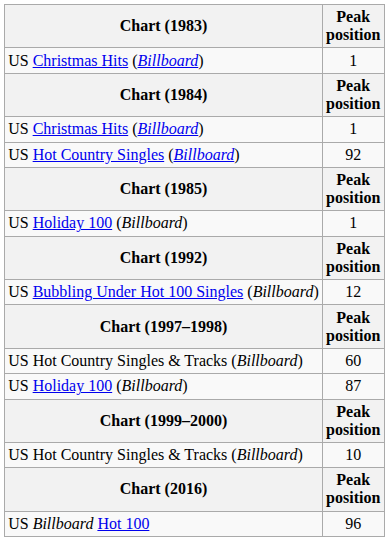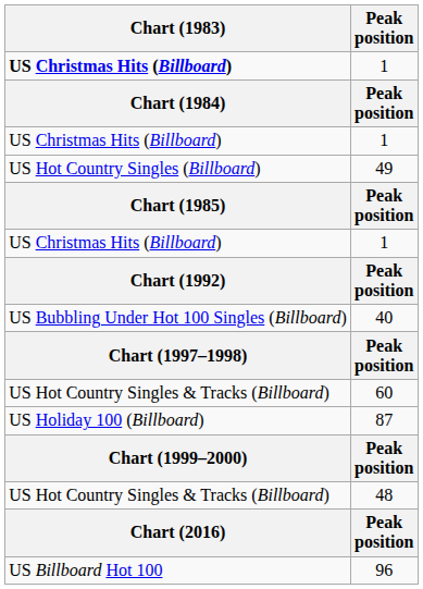row 2 | Chart (1983): normal -> bold
row 5 | Peak position: 92 -> 49
row 7 | Chart (1983): US Holiday 100 (Billboard) -> US Christmas Hits (Billboard)
row 9 | Peak position: 12 -> 40
row 14 | Peak position: 10 -> 48
